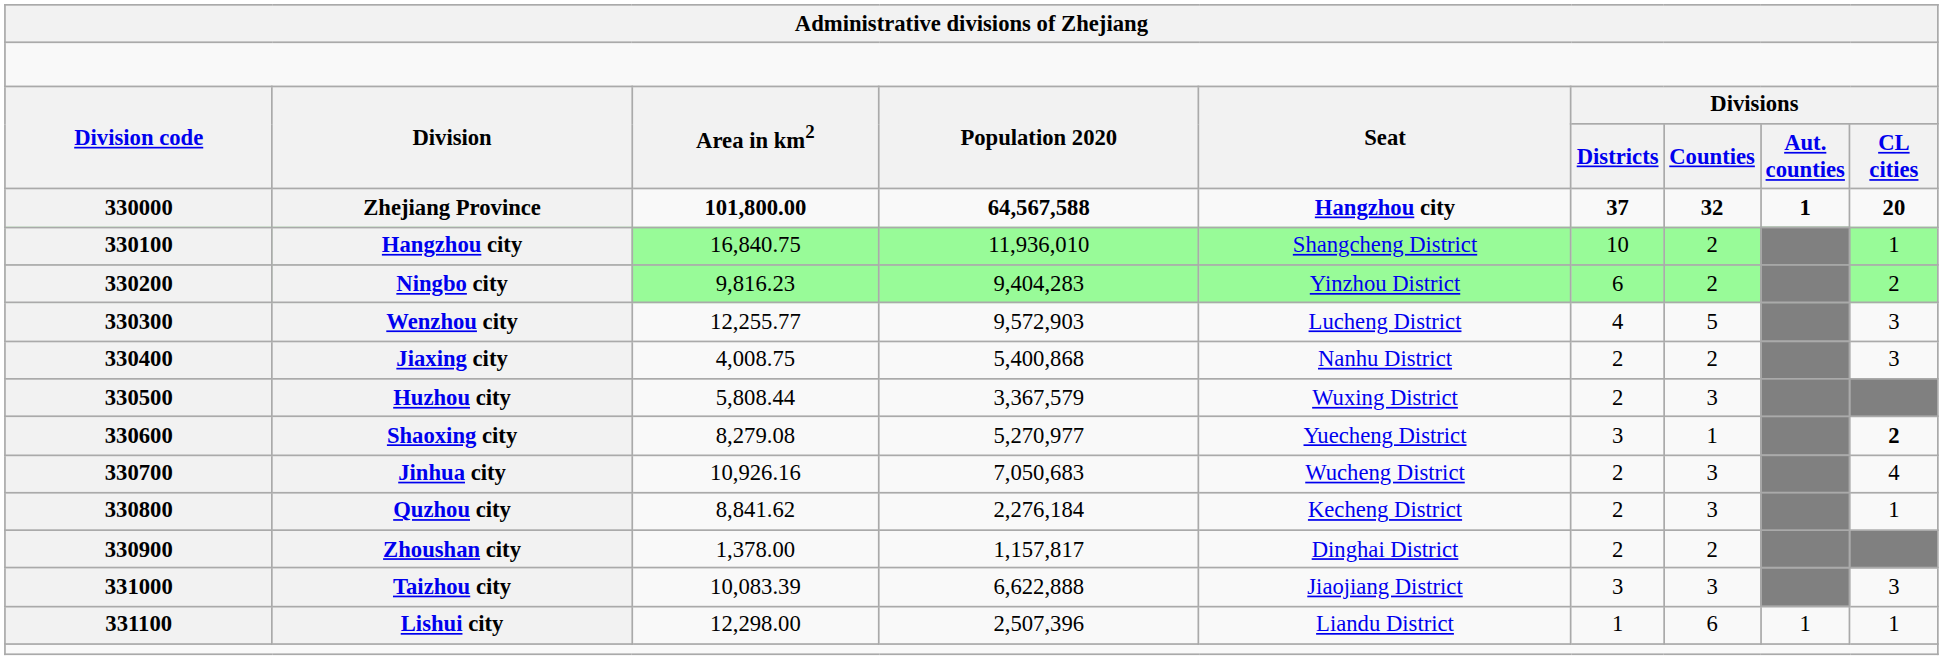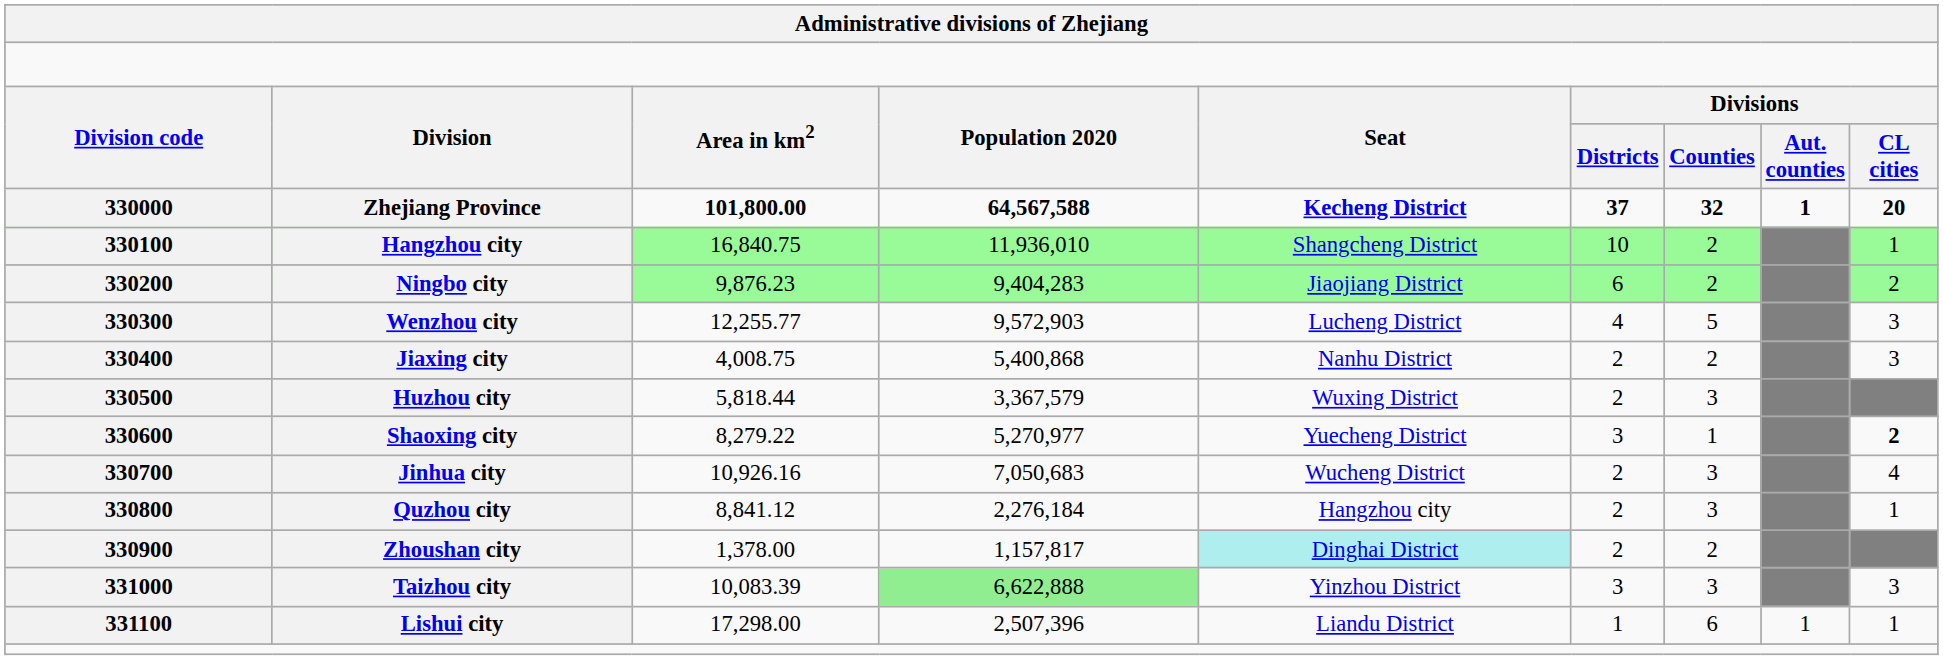Zhejiang Province | column 5: Hangzhou city -> Kecheng District
Ningbo city | column 3: 9,816.23 -> 9,876.23
Ningbo city | column 5: Yinzhou District -> Jiaojiang District
Huzhou city | column 3: 5,808.44 -> 5,818.44
Shaoxing city | column 3: 8,279.08 -> 8,279.22
Quzhou city | column 3: 8,841.62 -> 8,841.12
Quzhou city | column 5: Kecheng District -> Hangzhou city
Zhoushan city | column 5: no background -> paleturquoise background
Taizhou city | column 4: no background -> lightgreen background
Taizhou city | column 5: Jiaojiang District -> Yinzhou District
Lishui city | column 3: 12,298.00 -> 17,298.00
